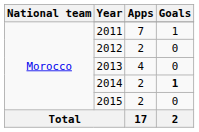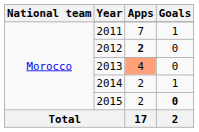2012 | Apps: normal -> bold
2013 | Apps: no background -> lightsalmon background
2014 | Goals: bold -> normal
2015 | Goals: normal -> bold
